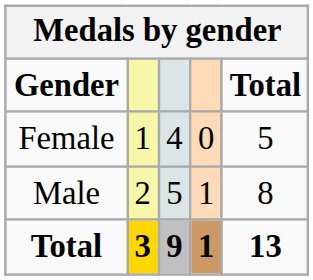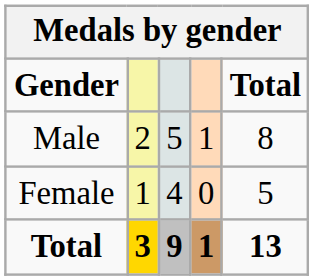rows swapped: Male <-> Female
